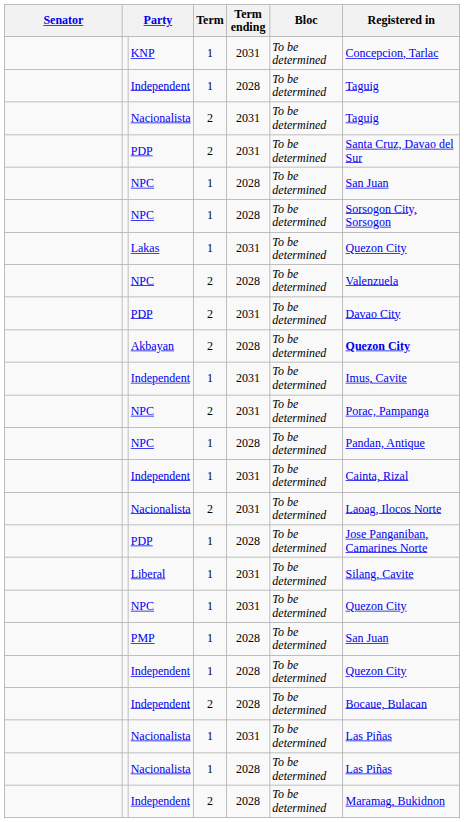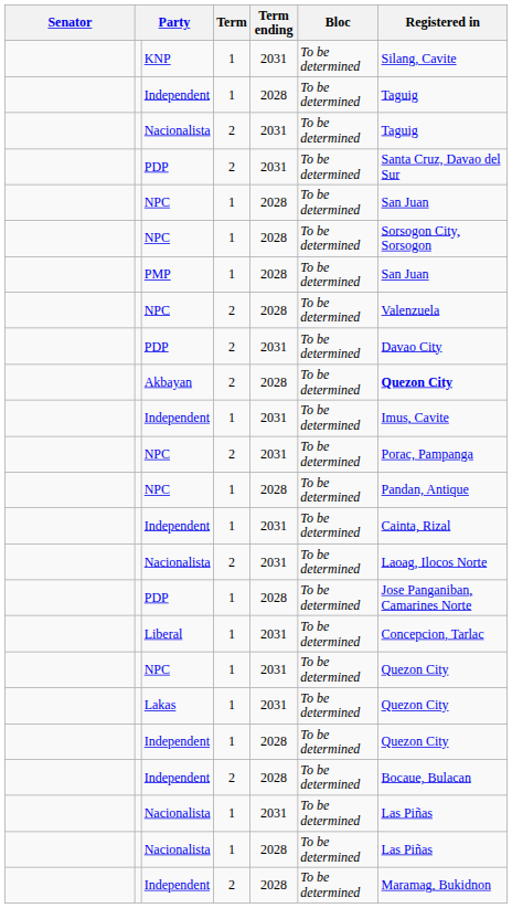KNP | Registered in: Concepcion, Tarlac -> Silang, Cavite
rows swapped: PMP <-> Lakas
Liberal | Registered in: Silang, Cavite -> Concepcion, Tarlac
